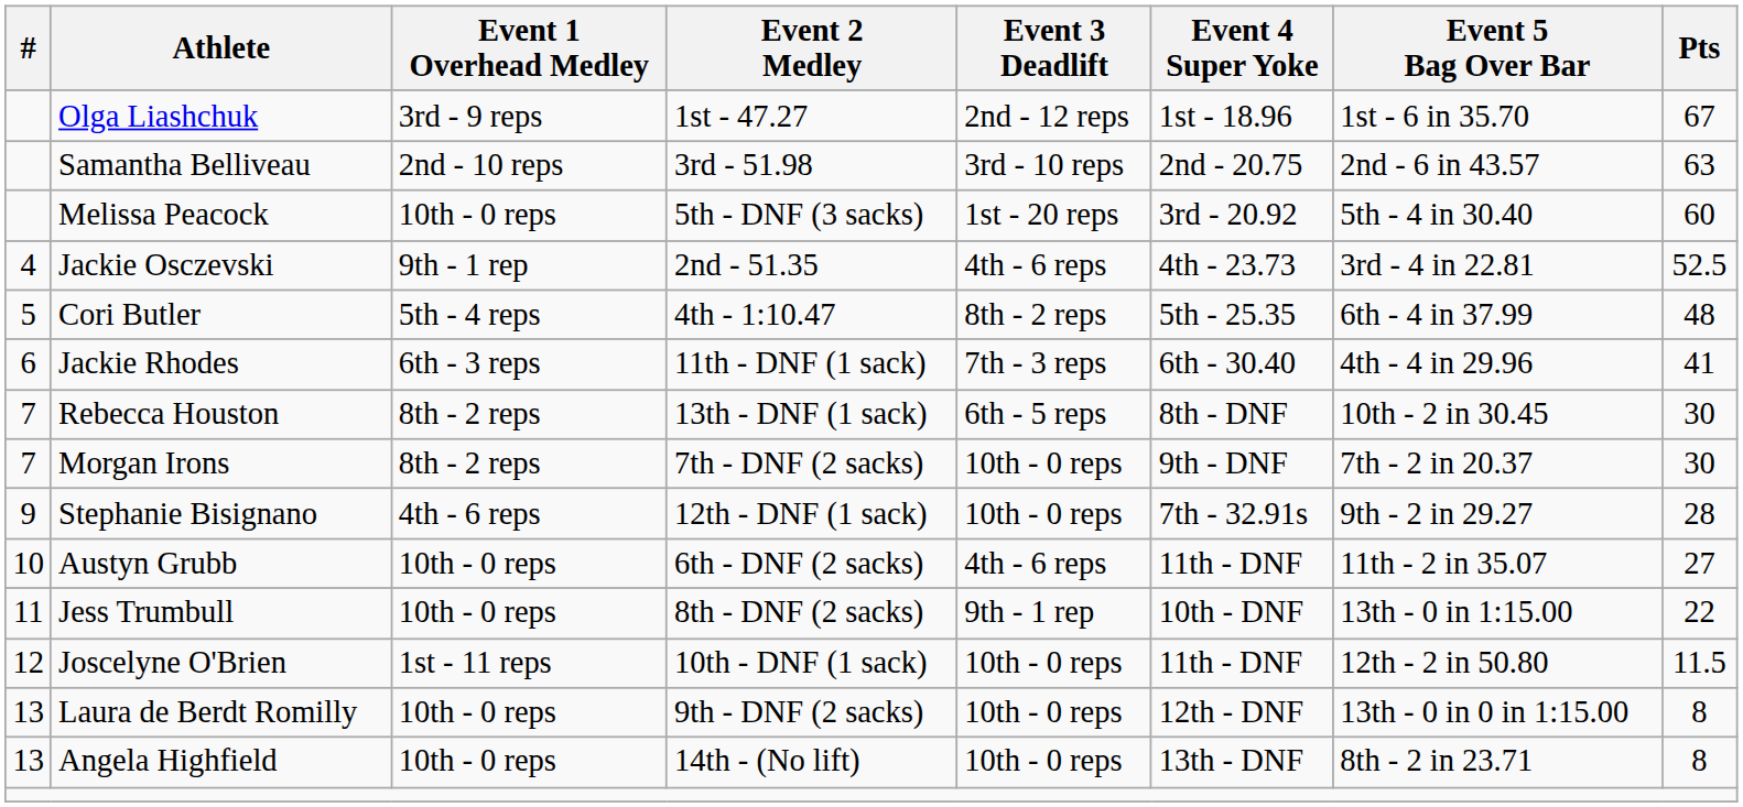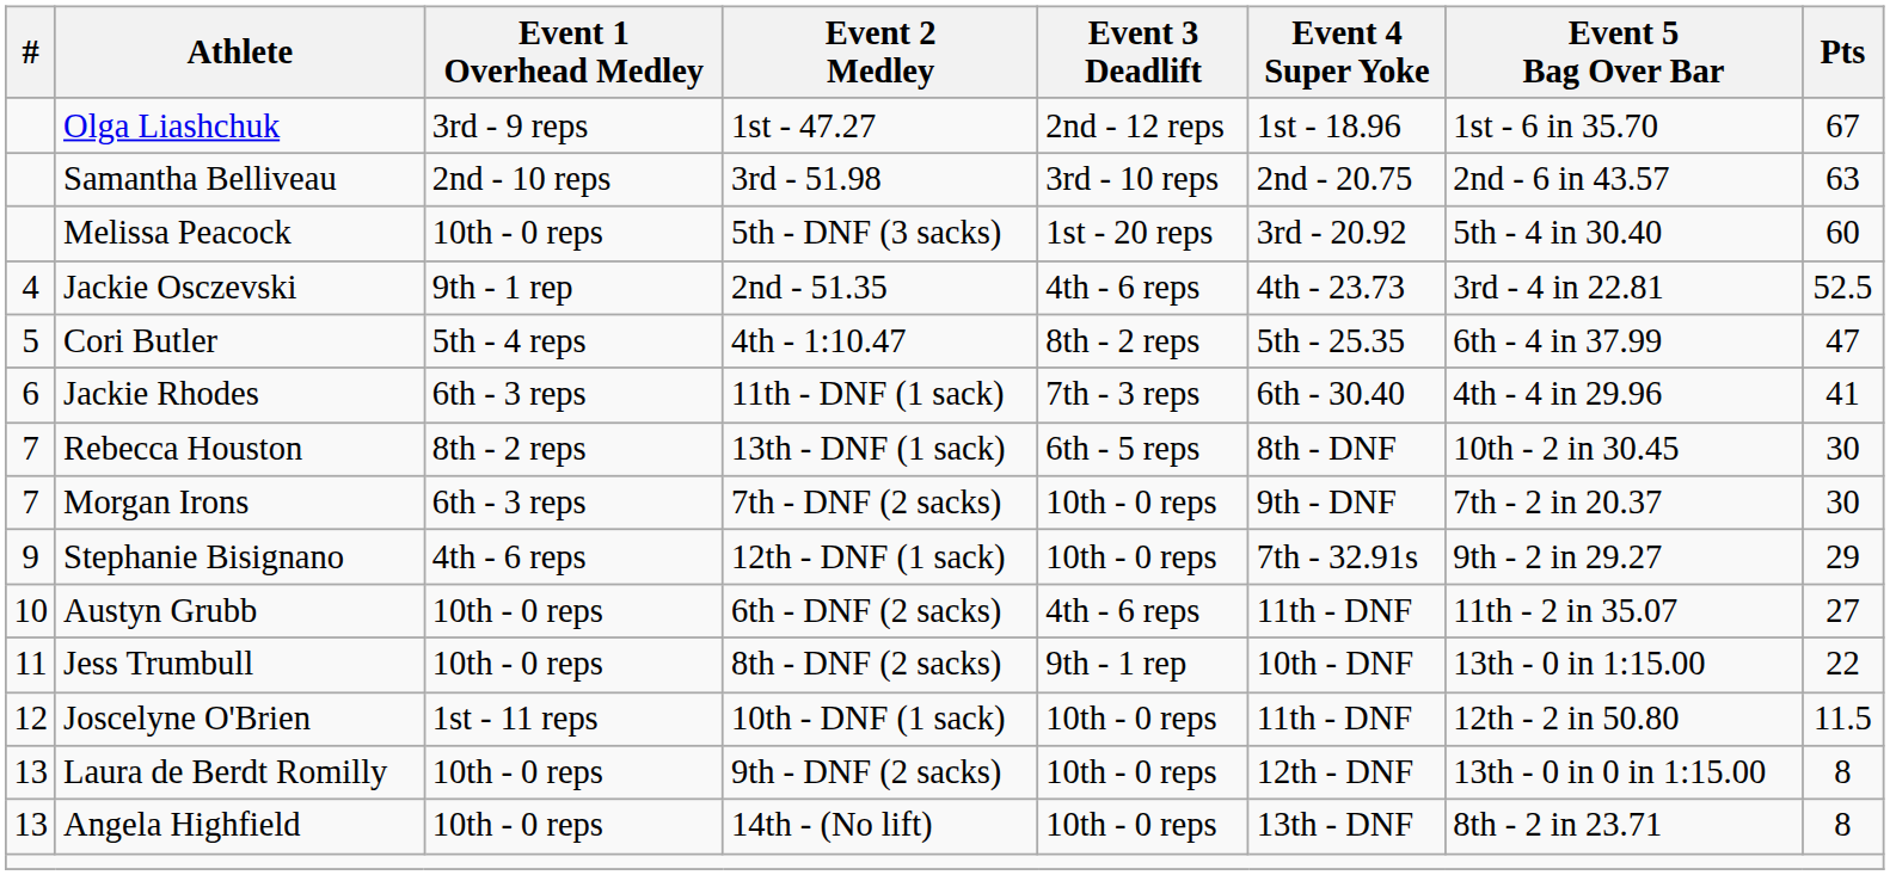Cori Butler | Pts: 48 -> 47
Morgan Irons | Event 1 Overhead Medley: 8th - 2 reps -> 6th - 3 reps
Stephanie Bisignano | Pts: 28 -> 29
